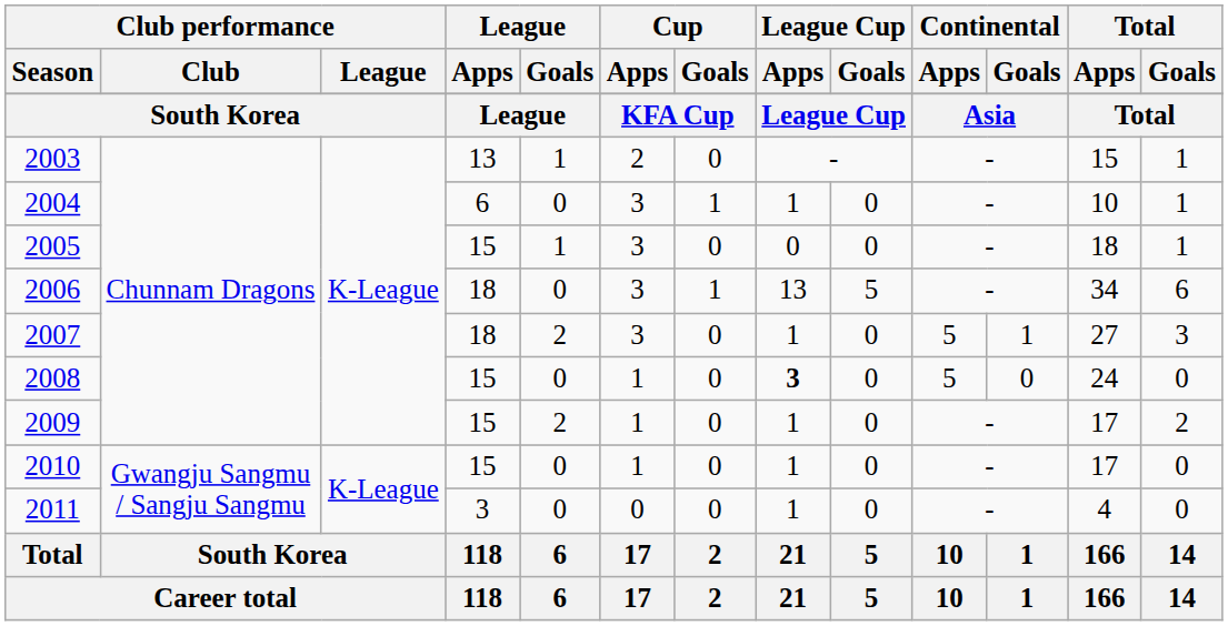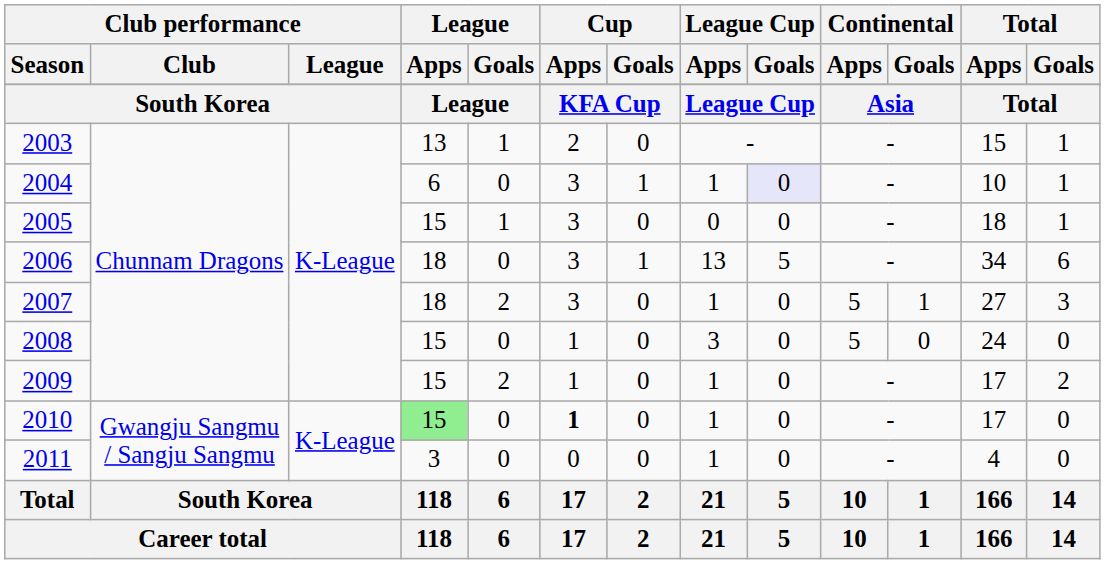2004 | League Cup / Goals: no background -> lavender background
2008 | League Cup / Apps: bold -> normal
2010 | League / Apps: no background -> lightgreen background
2010 | Cup / Apps: normal -> bold
